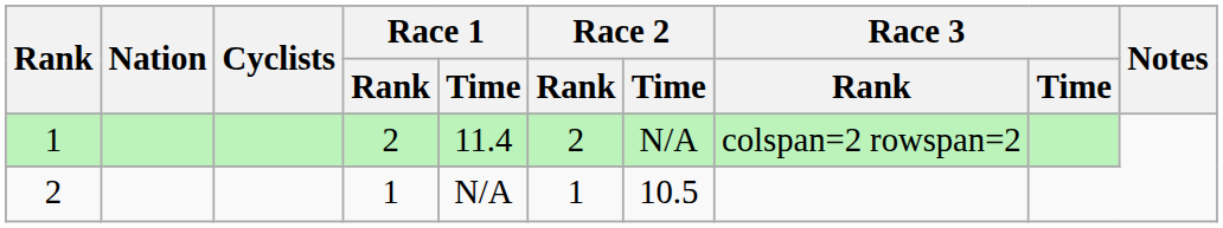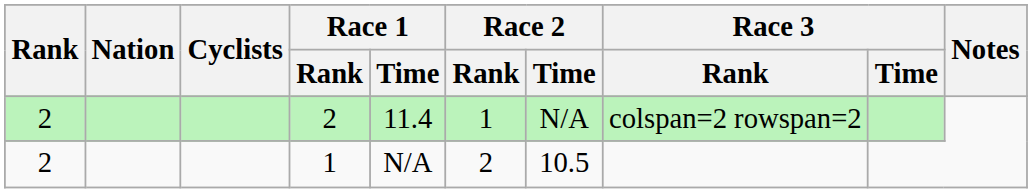row 3 | Rank: 1 -> 2
row 3 | Race 2 / Rank: 2 -> 1
row 4 | Race 2 / Rank: 1 -> 2
